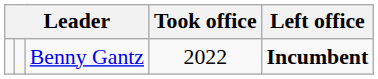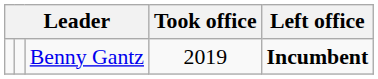Benny Gantz | Took office: 2022 -> 2019
